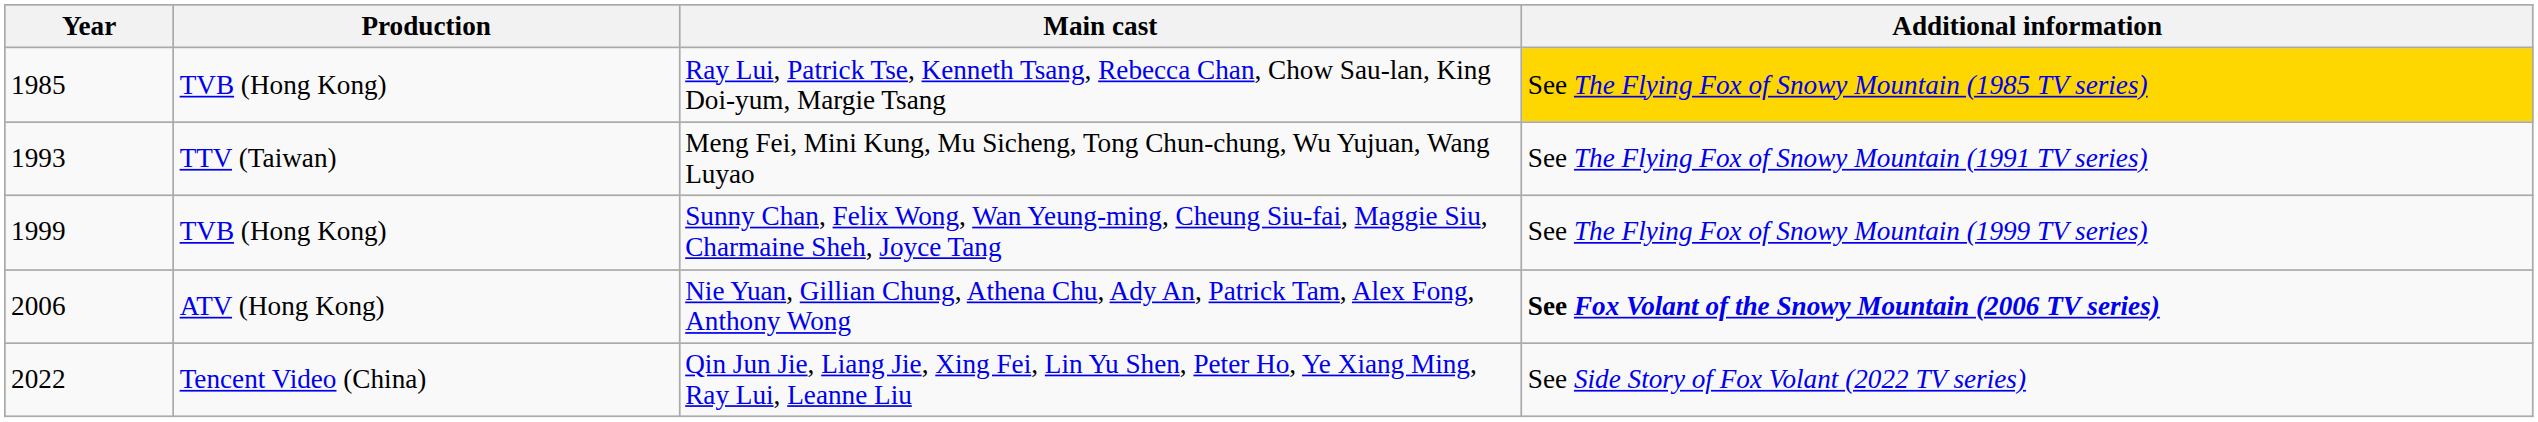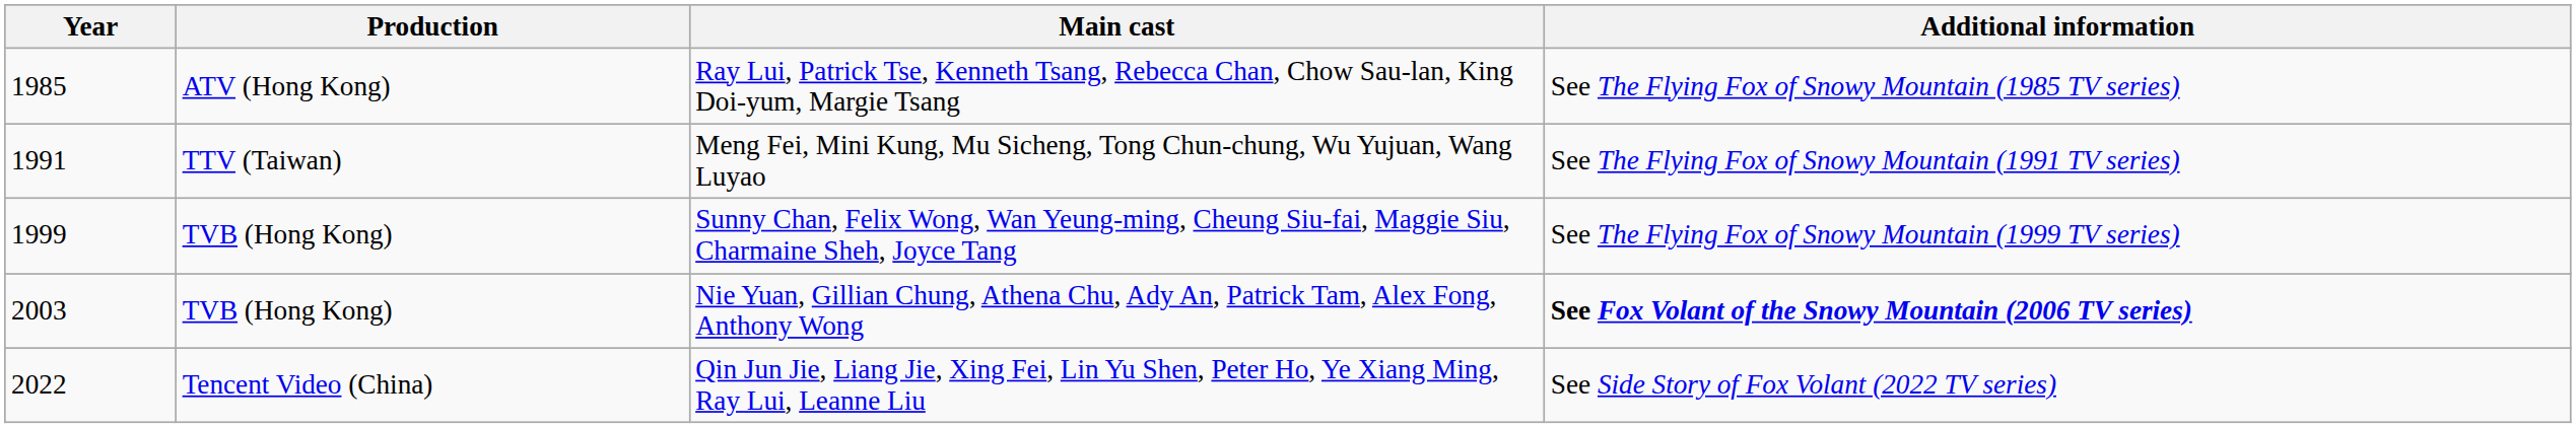row 2 | Production: TVB (Hong Kong) -> ATV (Hong Kong)
row 2 | Additional information: gold background -> no background
row 3 | Year: 1993 -> 1991
row 5 | Year: 2006 -> 2003
row 5 | Production: ATV (Hong Kong) -> TVB (Hong Kong)
